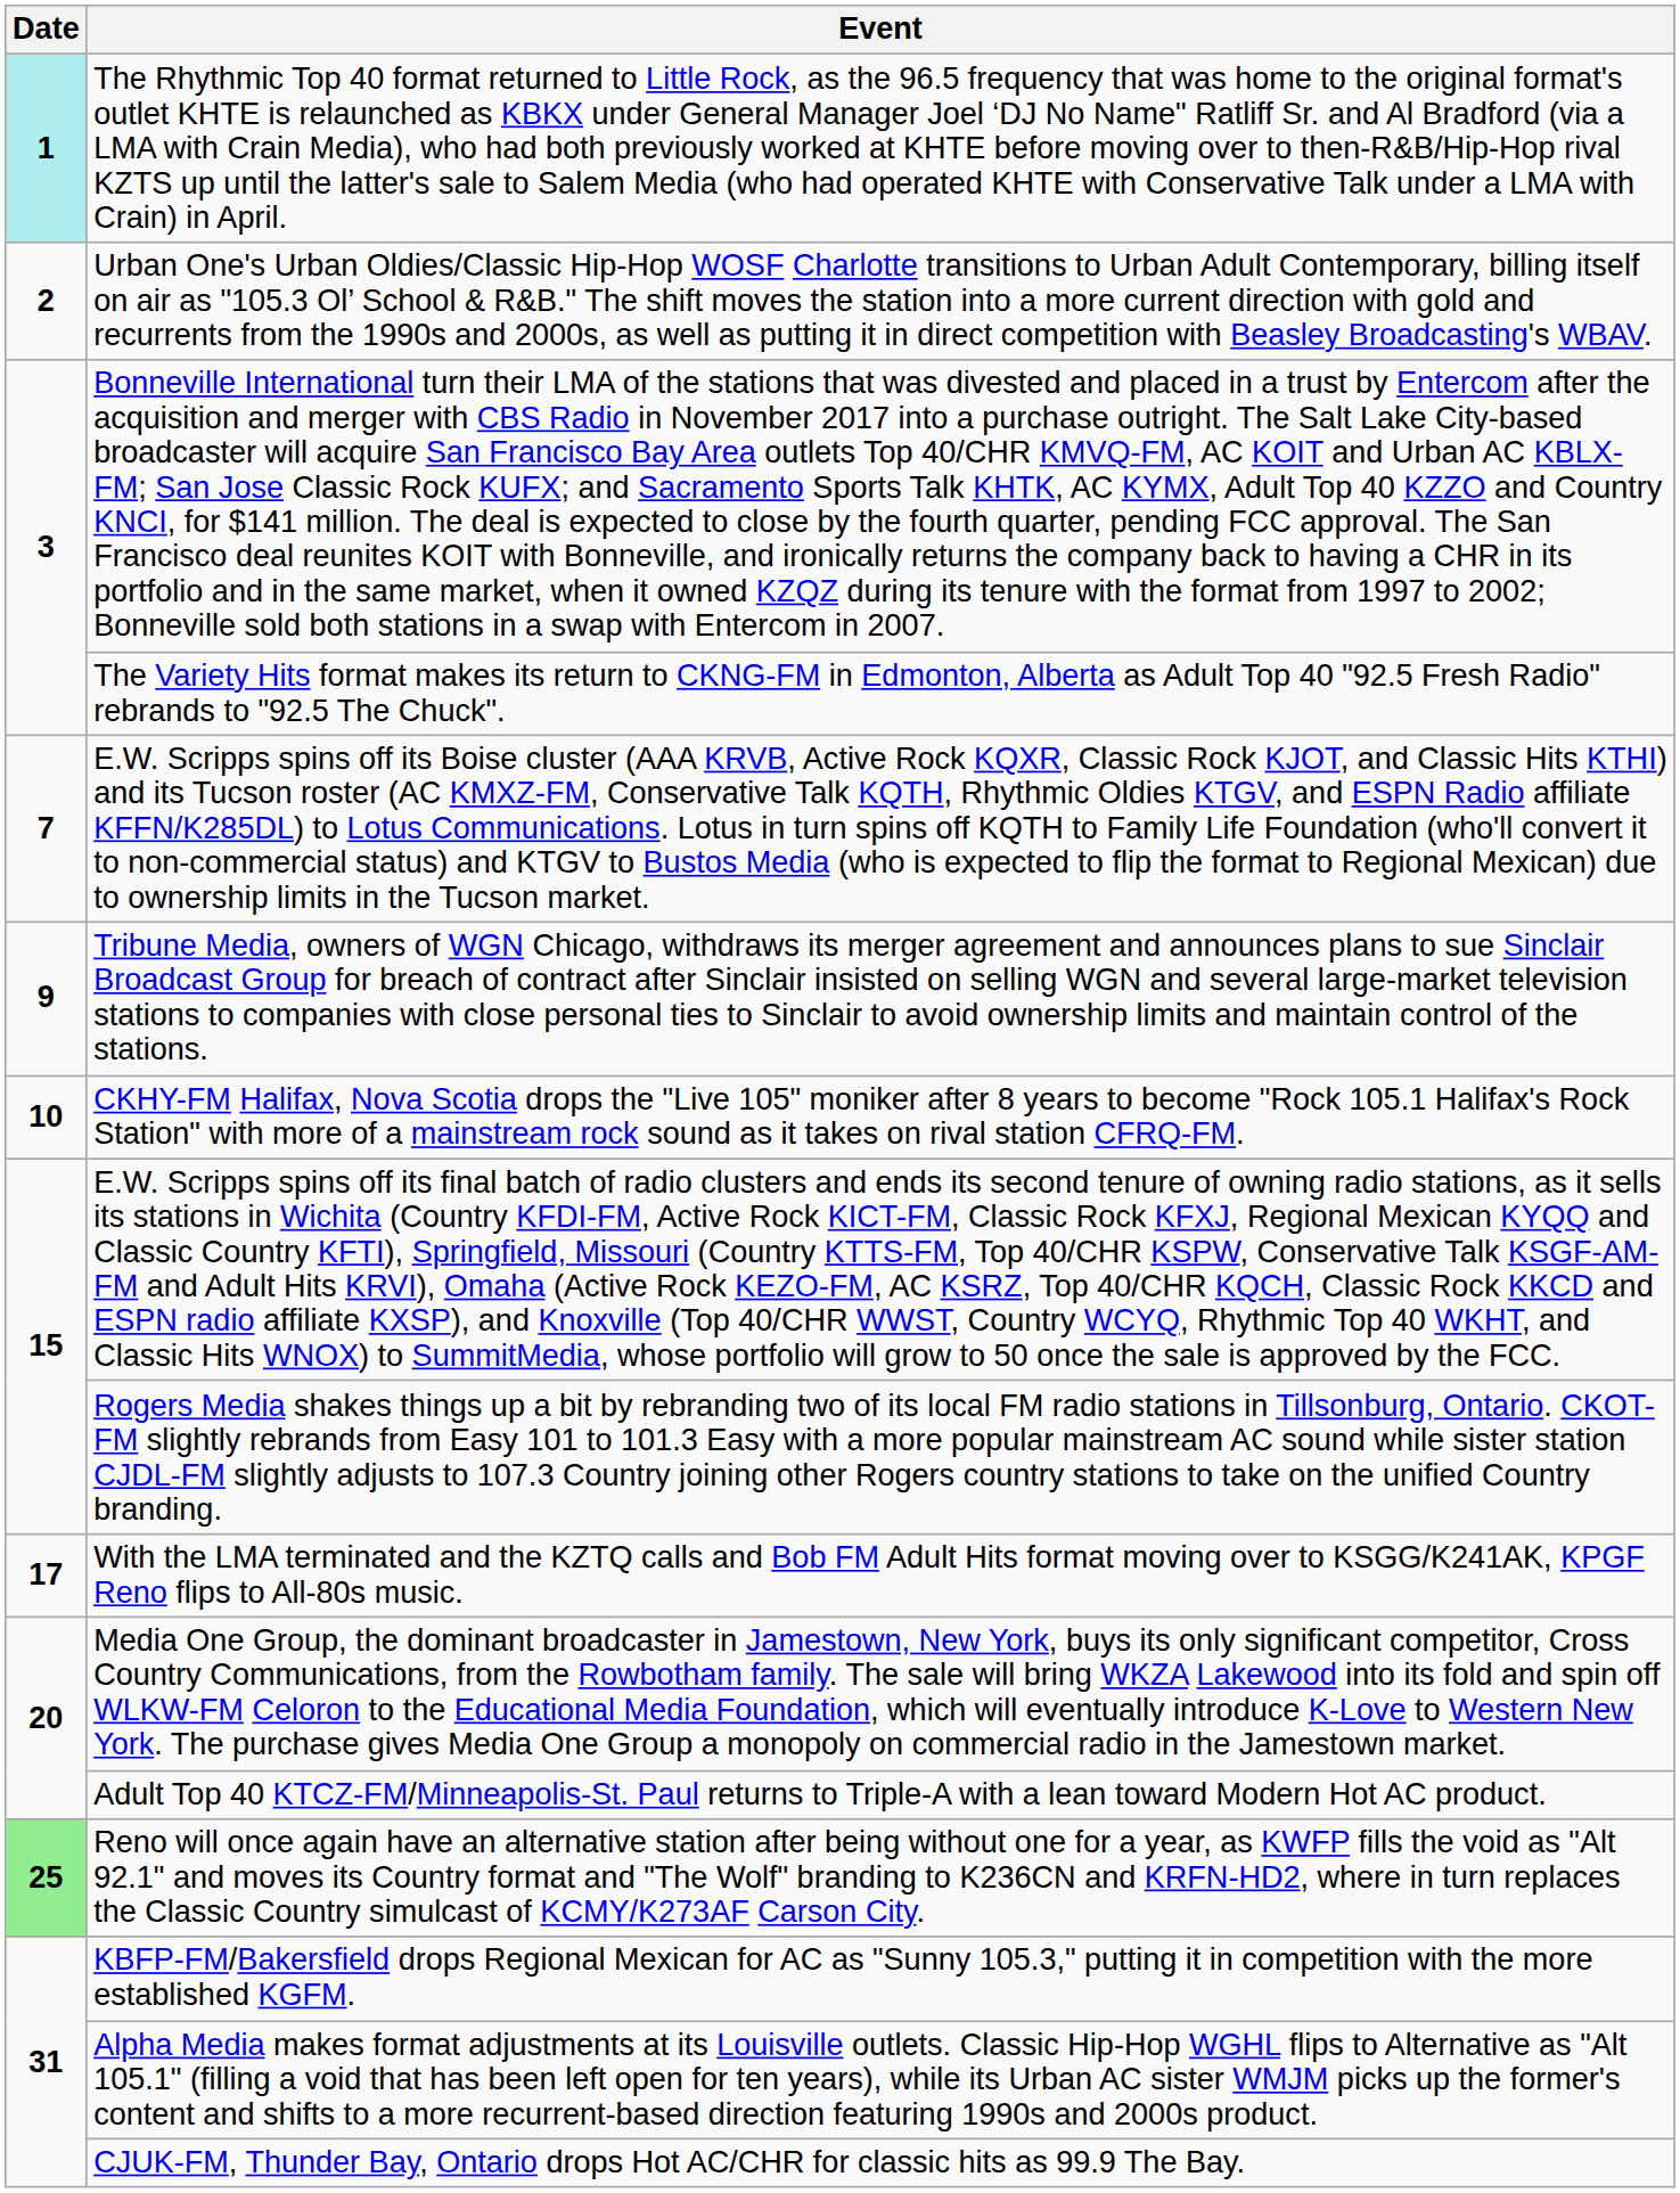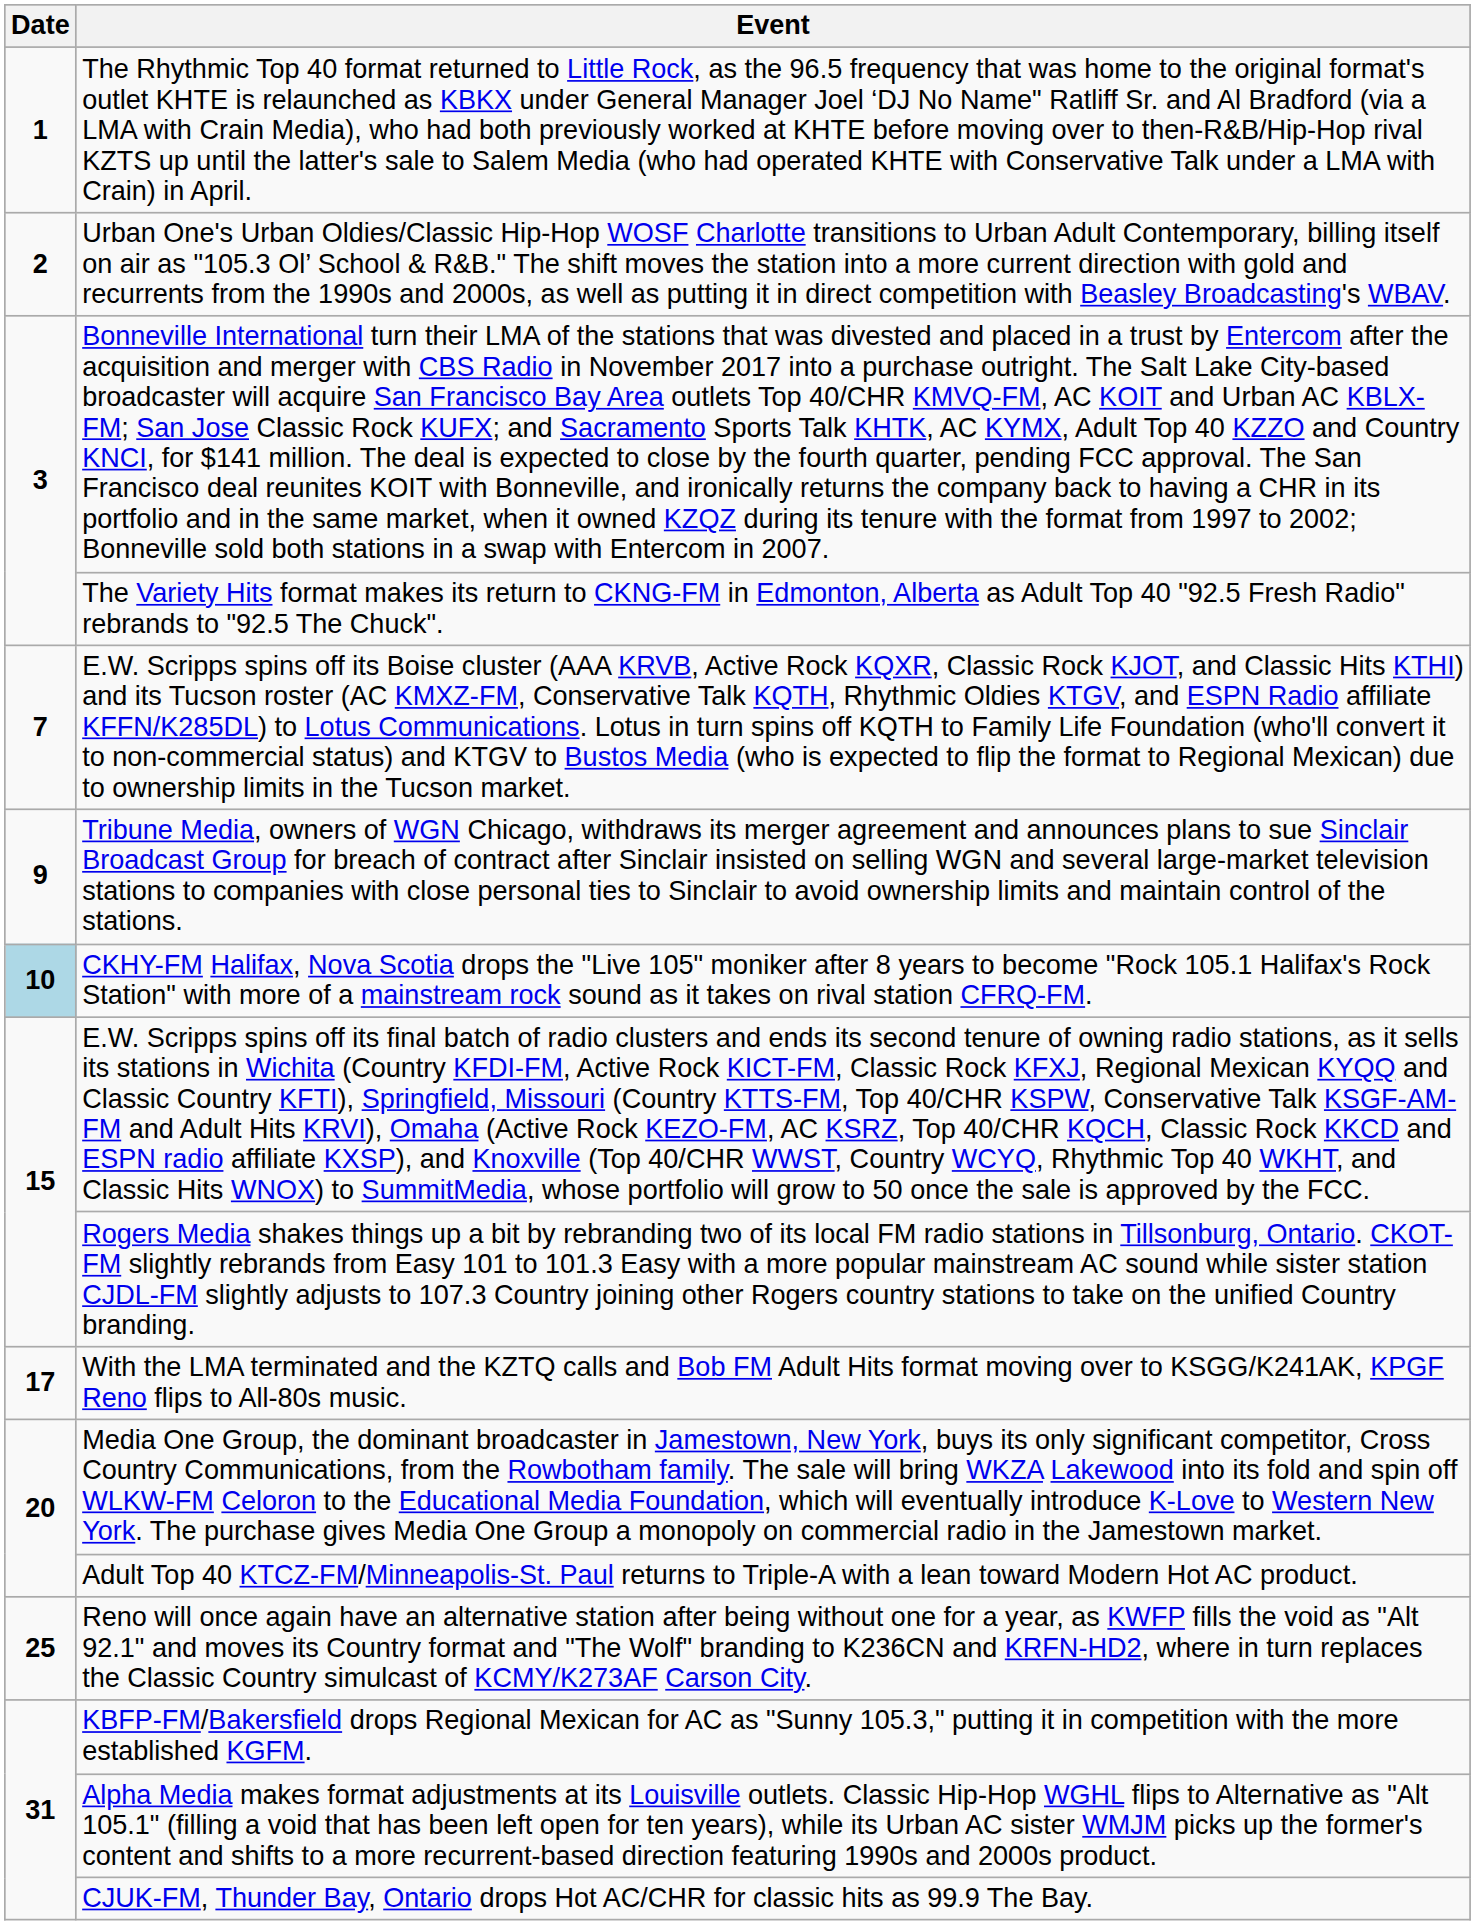row 2 | Date: paleturquoise background -> no background
row 8 | Date: no background -> lightblue background
row 14 | Date: lightgreen background -> no background
